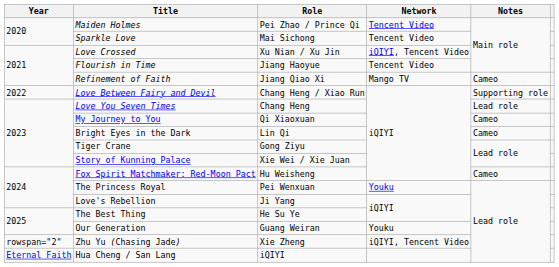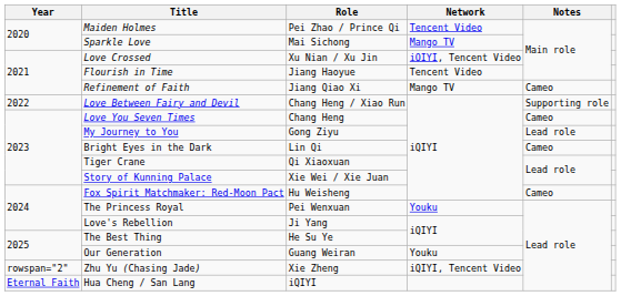Sparkle Love | Network: Tencent Video -> Mango TV
Love You Seven Times | Notes: Lead role -> Cameo
My Journey to You | Role: Qi Xiaoxuan -> Gong Ziyu
My Journey to You | Notes: Cameo -> Lead role
Tiger Crane | Role: Gong Ziyu -> Qi Xiaoxuan
